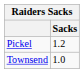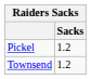Townsend | Sacks: 1.0 -> 1.2
